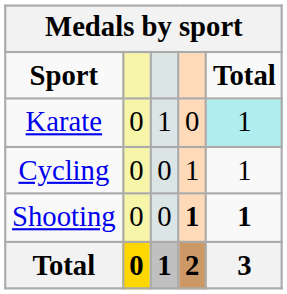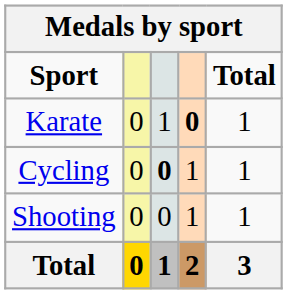Karate | column 4: normal -> bold
Karate | Total: paleturquoise background -> no background
Cycling | column 3: normal -> bold
Shooting | column 4: bold -> normal
Shooting | Total: bold -> normal
